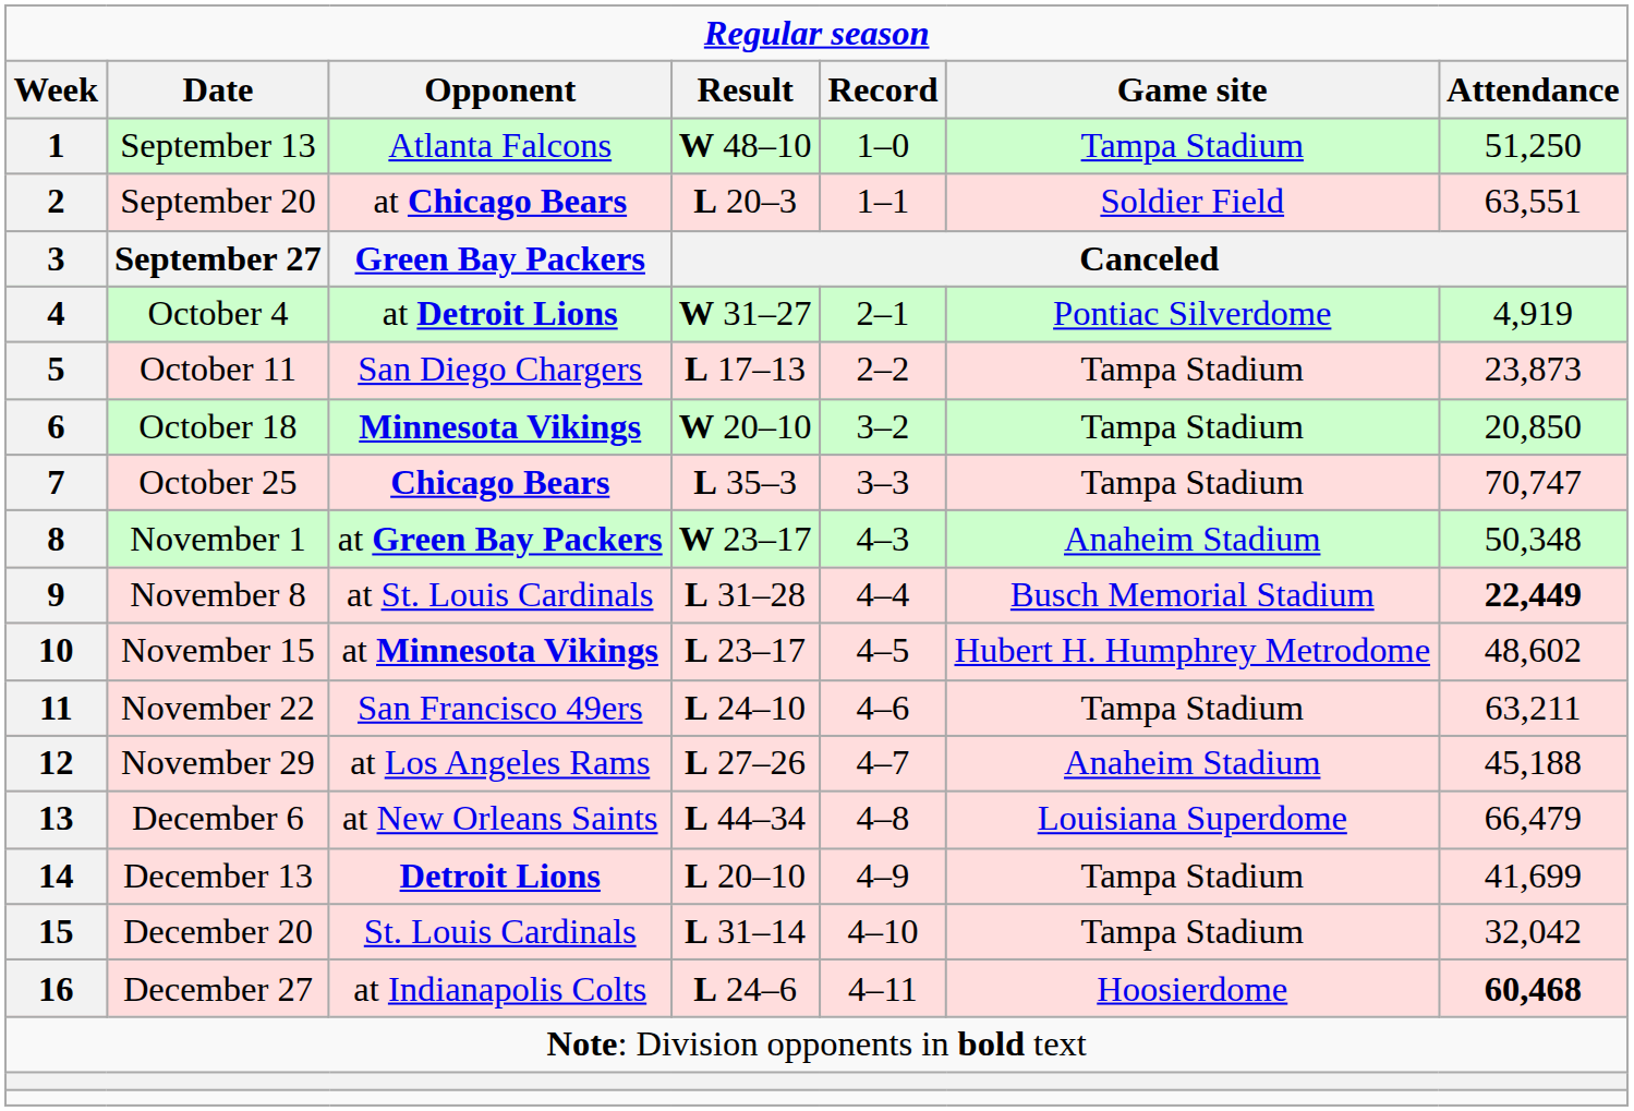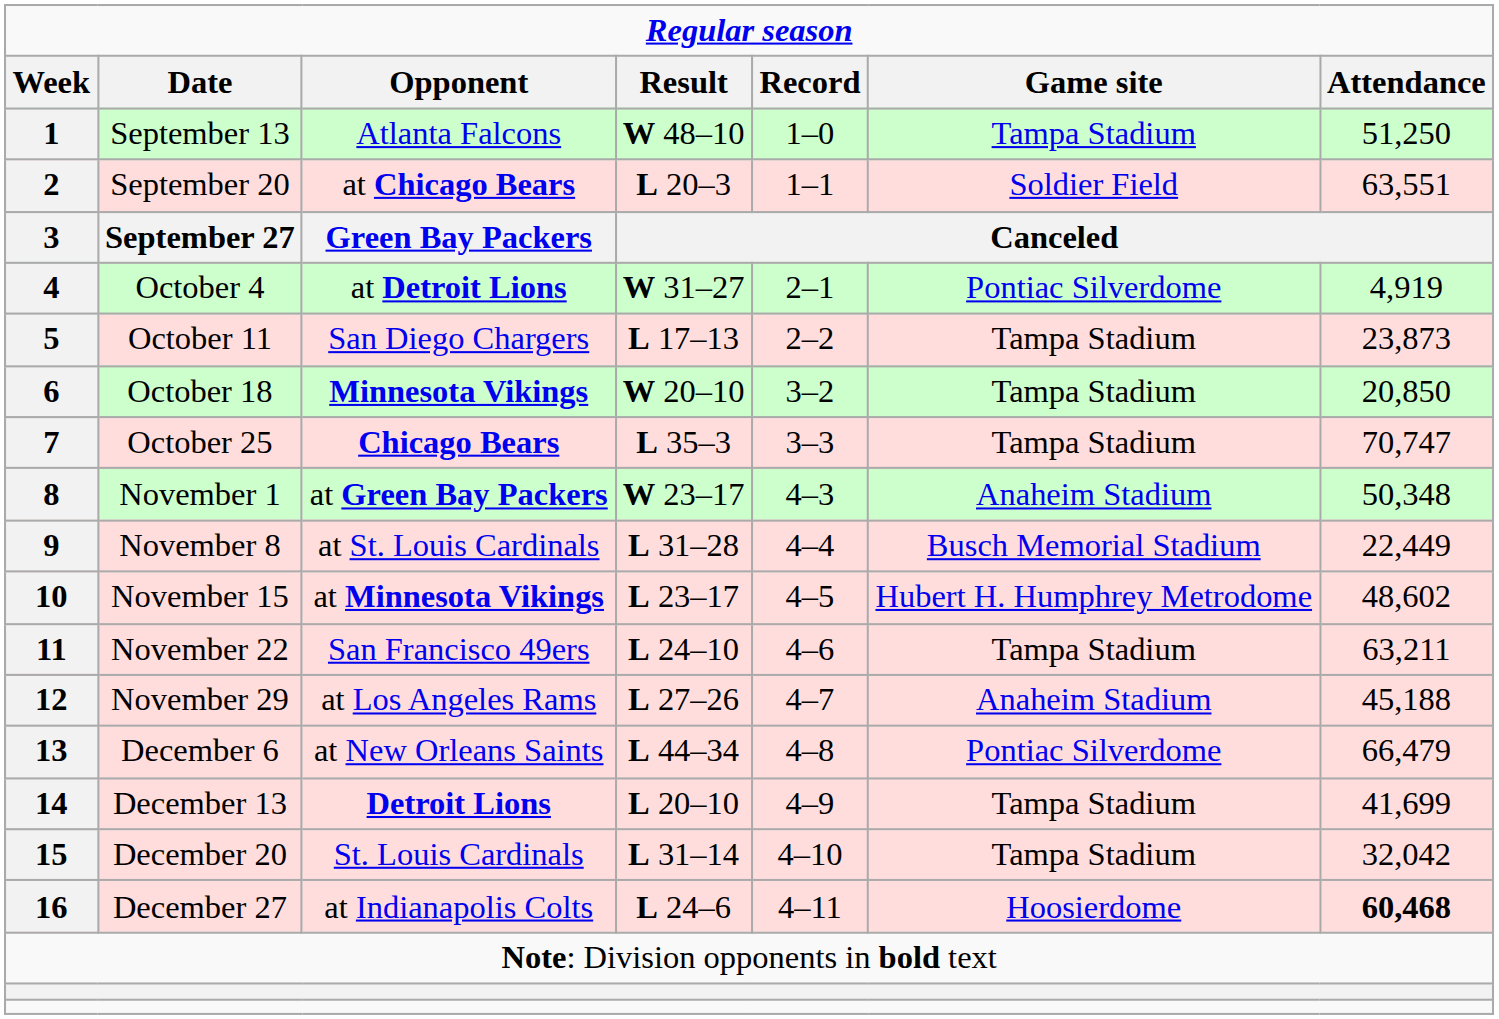November 8 | Attendance: bold -> normal
December 6 | Game site: Louisiana Superdome -> Pontiac Silverdome
